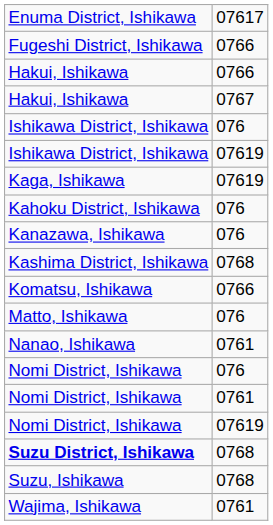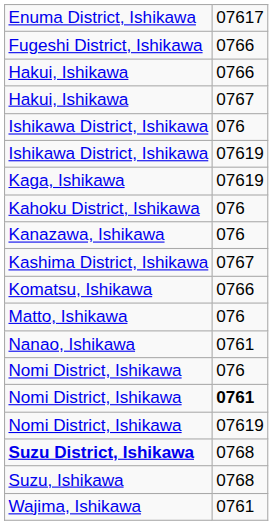row 10 | column 2: 0768 -> 0767
row 15 | column 2: normal -> bold
